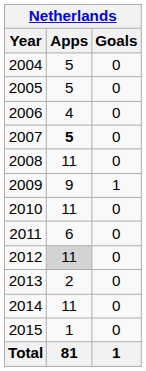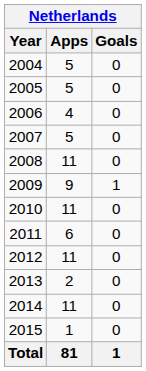2007 | Apps: bold -> normal
2012 | Apps: lightgrey background -> no background
